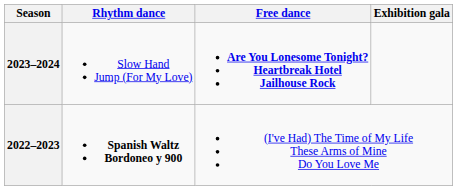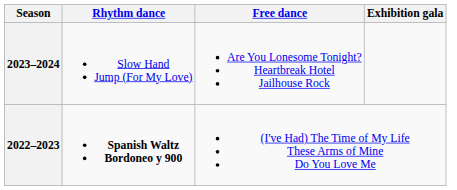2023–2024 | Free dance: bold -> normal
